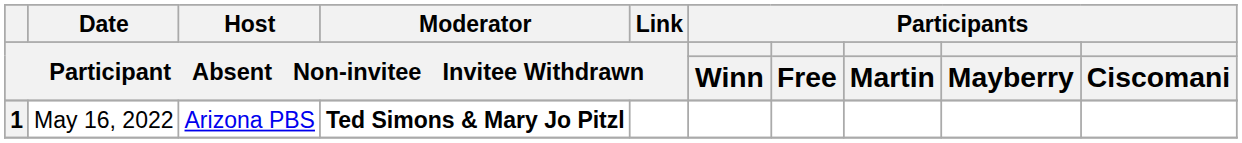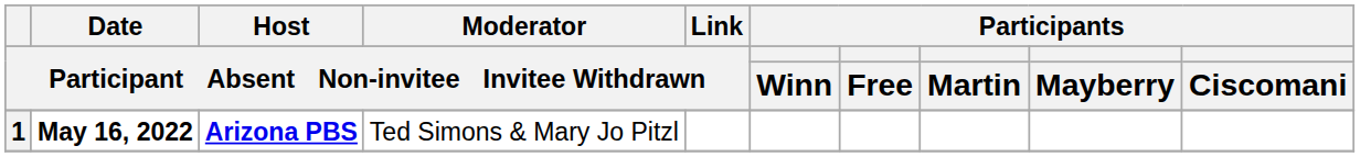1 | Date / Participant Absent Non-invitee Invitee Withdrawn: normal -> bold
1 | Host / Participant Absent Non-invitee Invitee Withdrawn: normal -> bold
1 | Moderator / Participant Absent Non-invitee Invitee Withdrawn: bold -> normal
